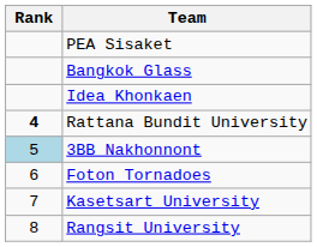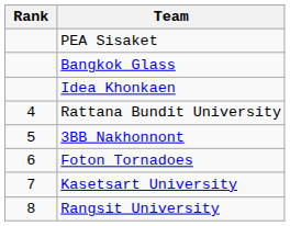Rattana Bundit University | Rank: bold -> normal
3BB Nakhonnont | Rank: lightblue background -> no background
